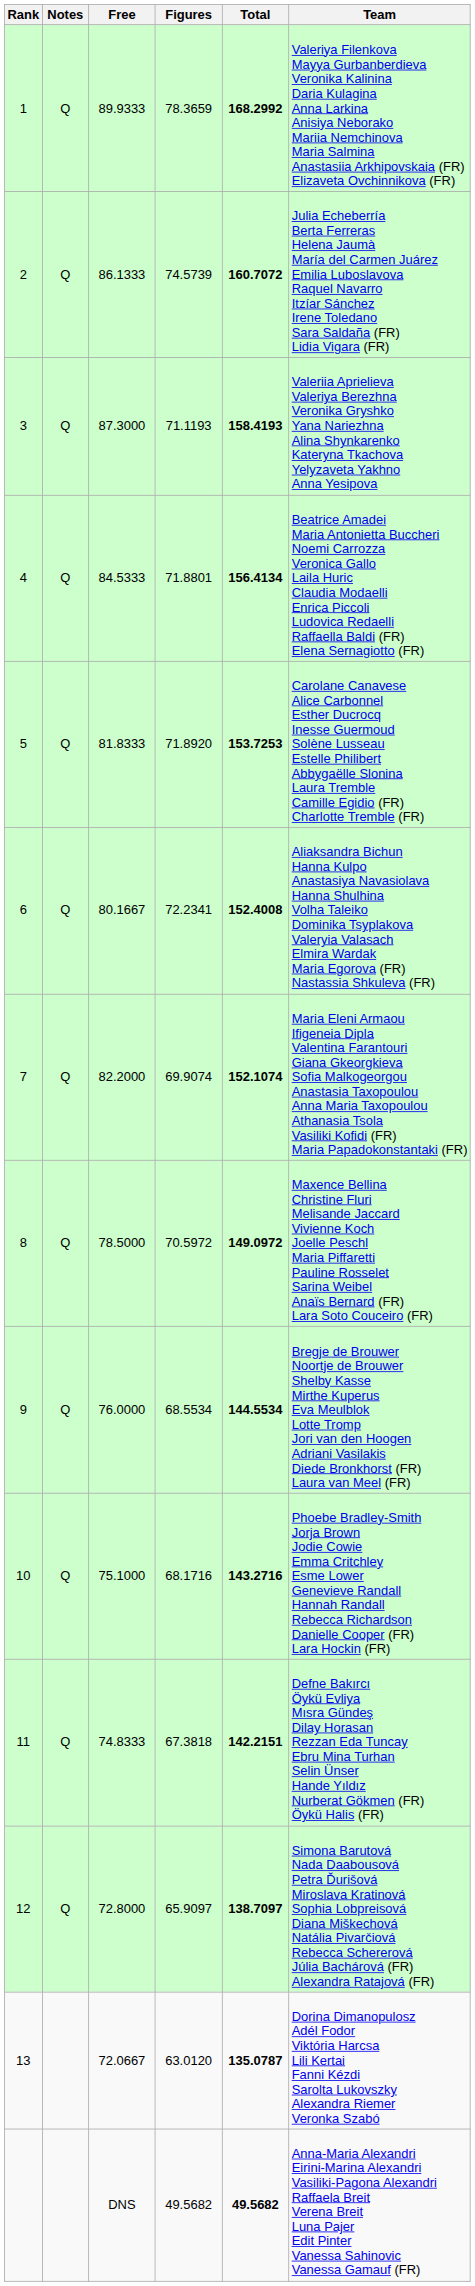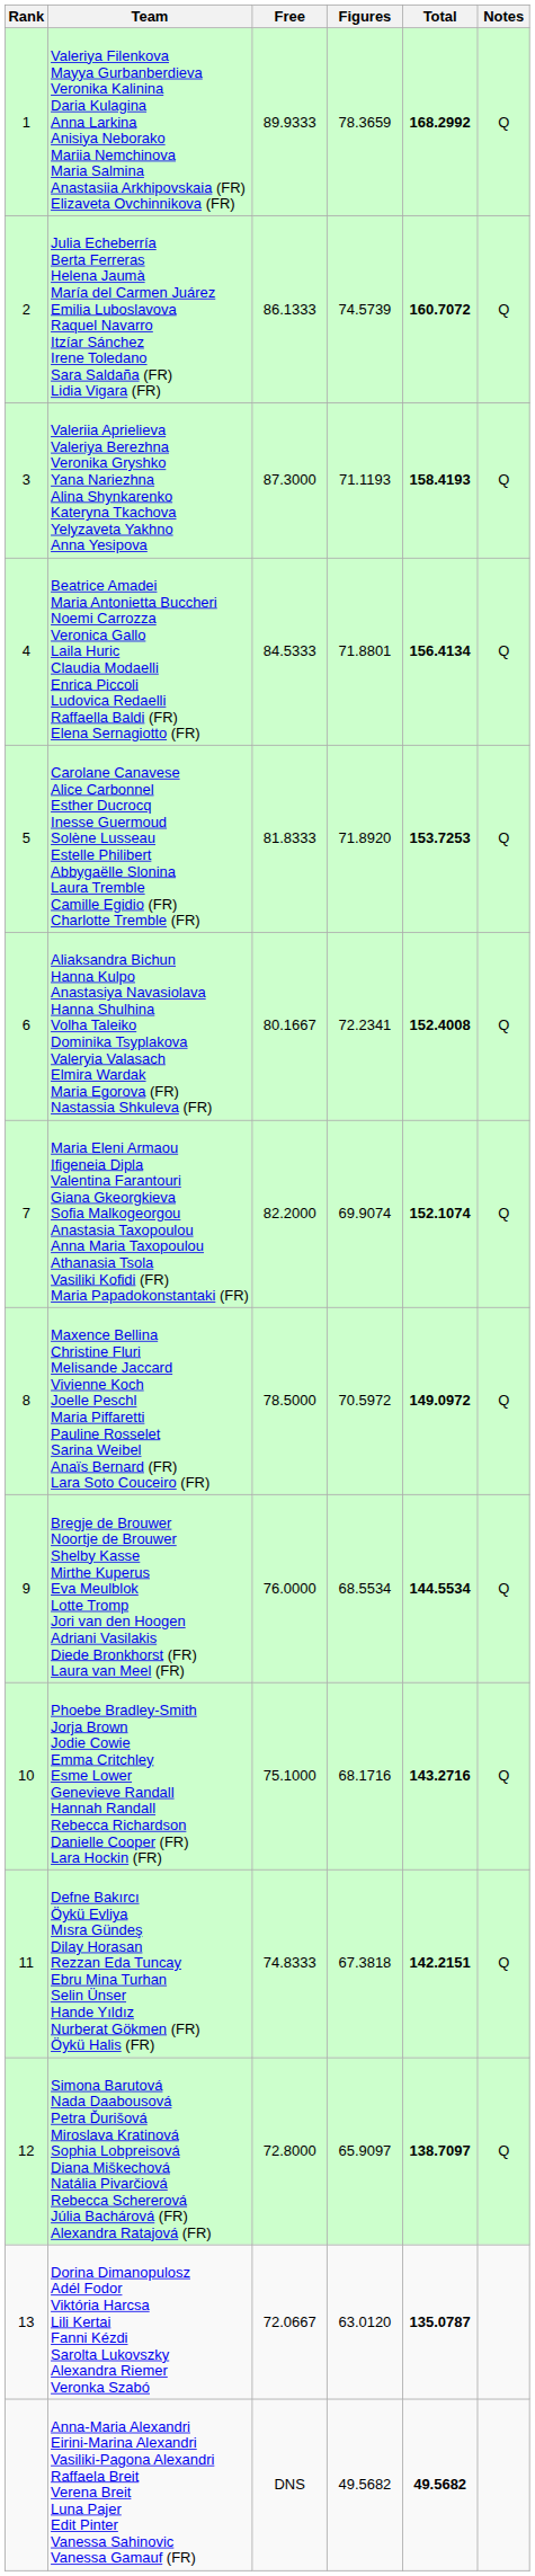columns swapped: Team <-> Notes
